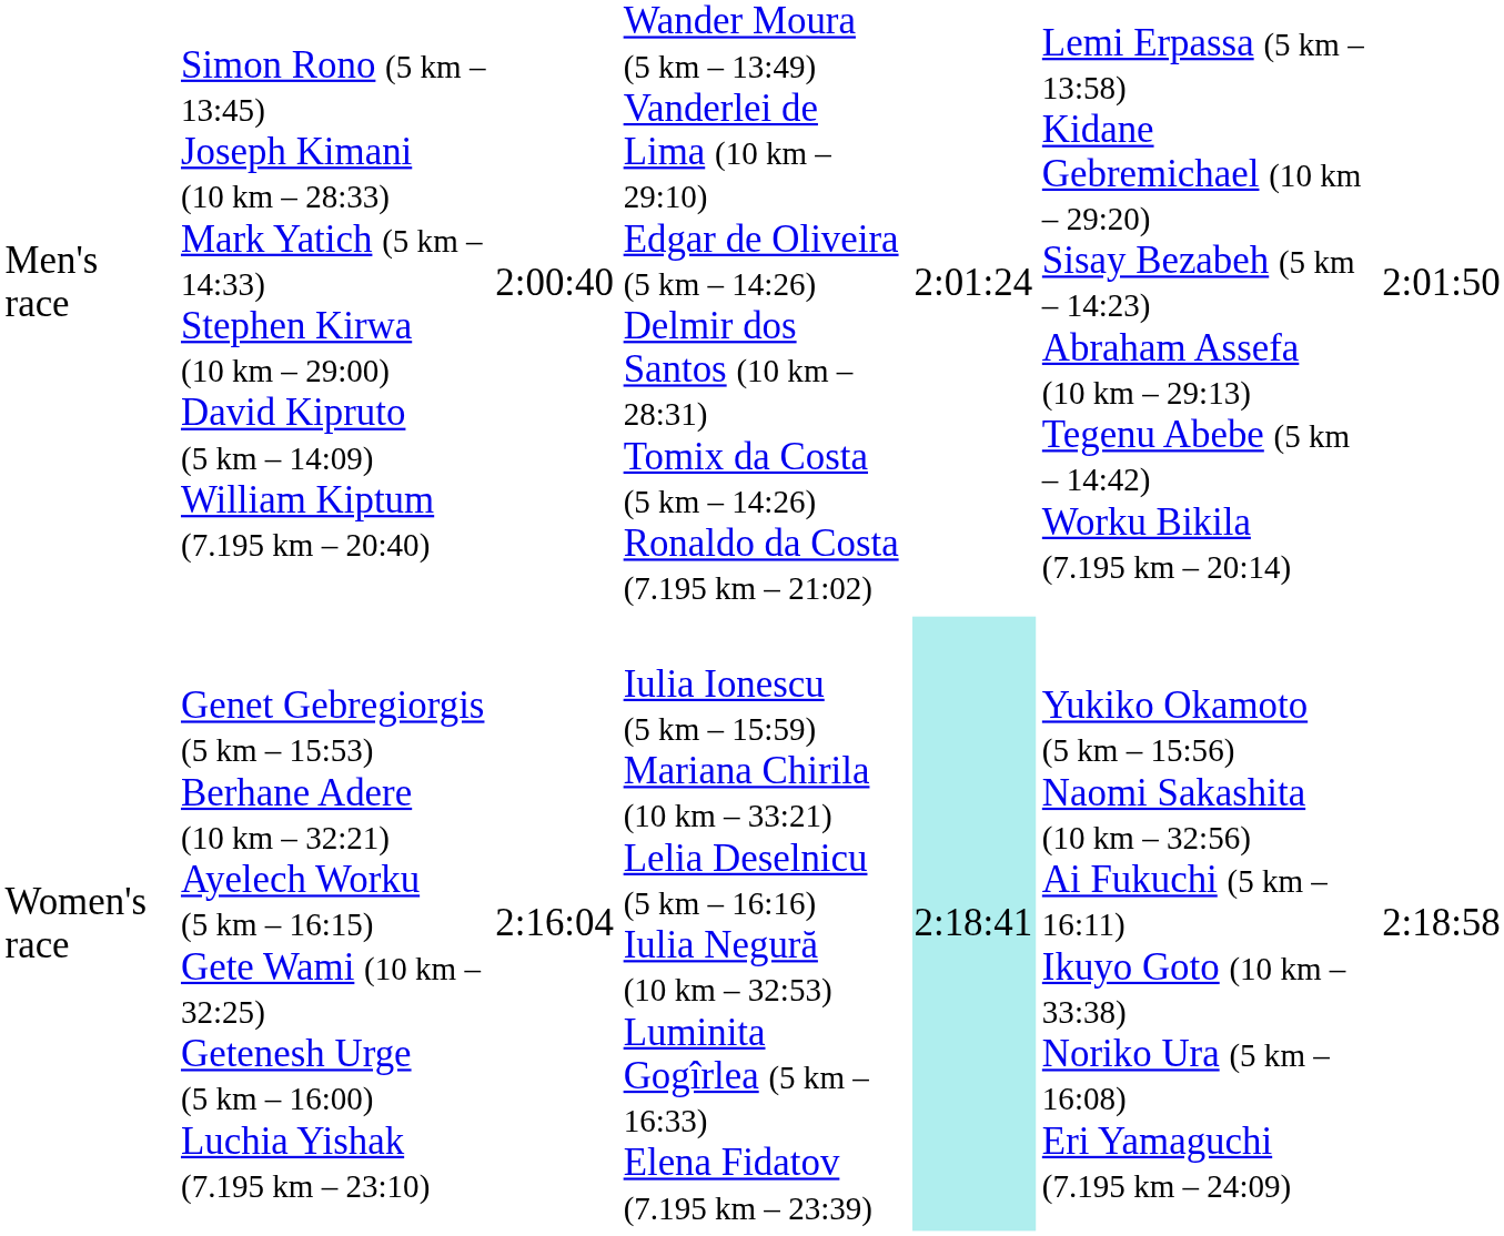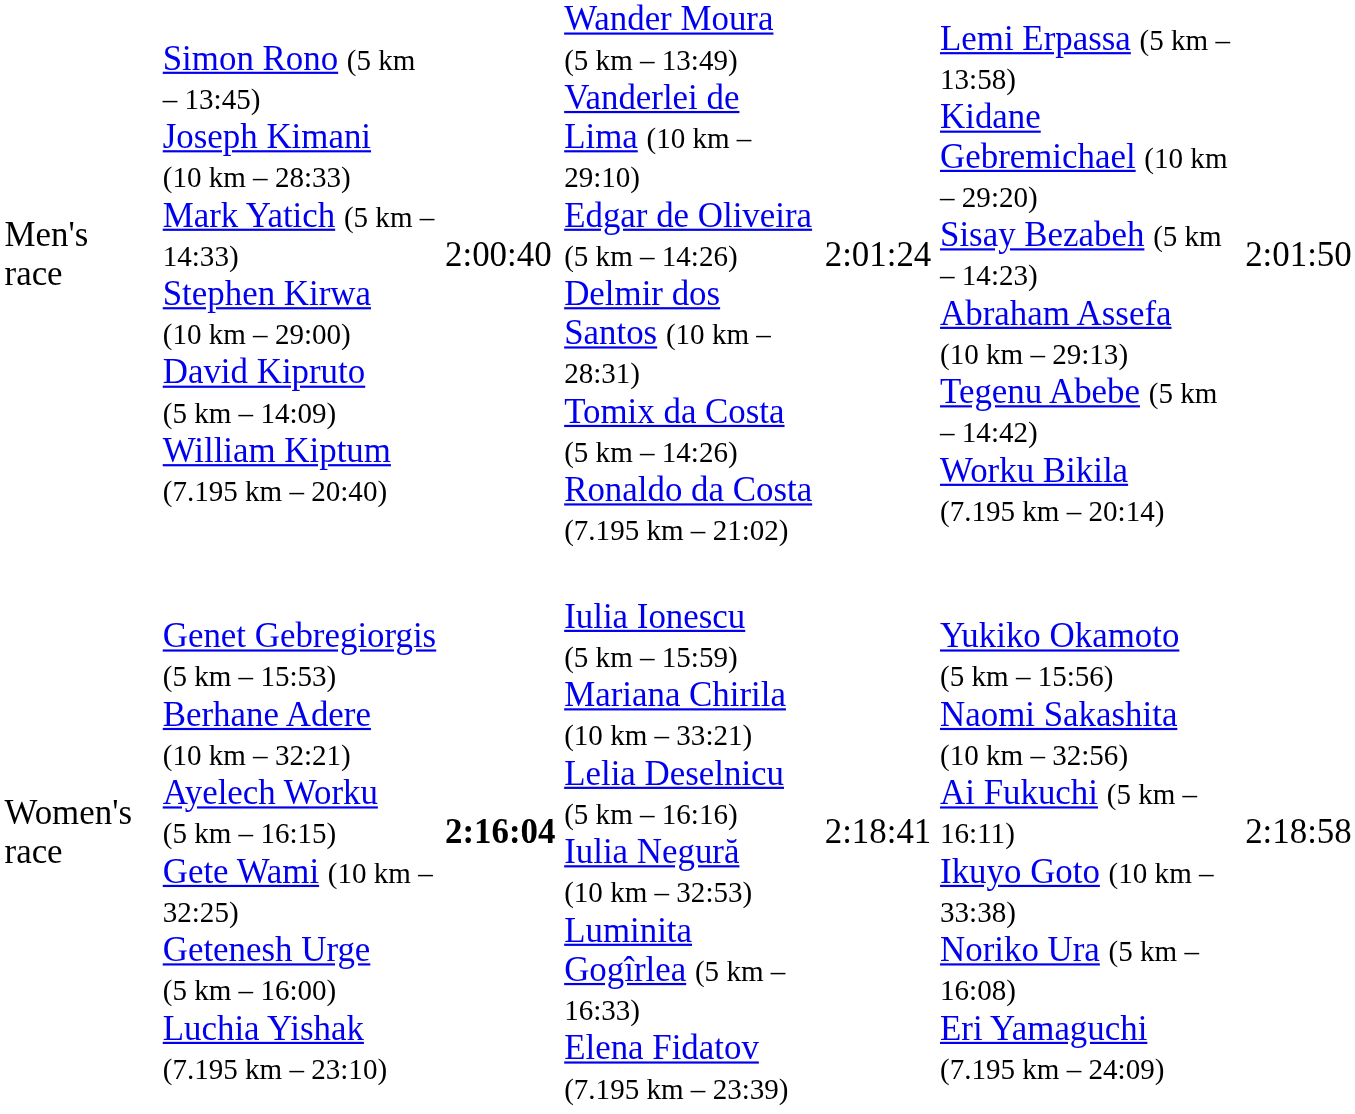Women's race | column 3: normal -> bold
Women's race | column 5: paleturquoise background -> no background
